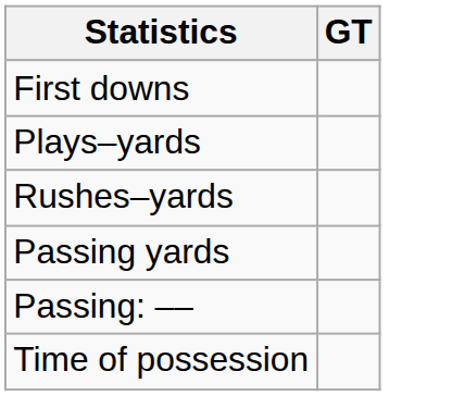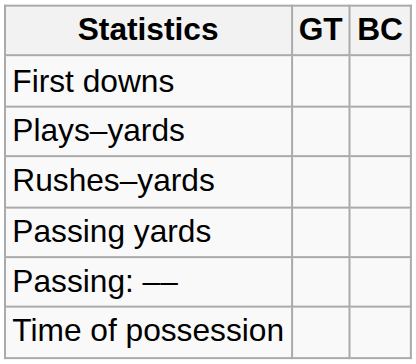+ column: BC
